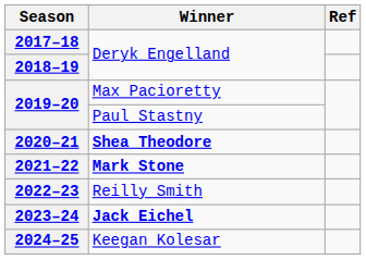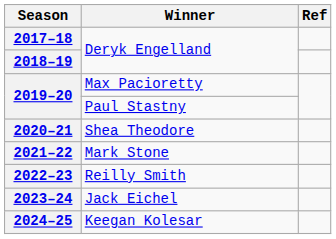2020–21 | Winner: bold -> normal
2021–22 | Winner: bold -> normal
2023–24 | Winner: bold -> normal
